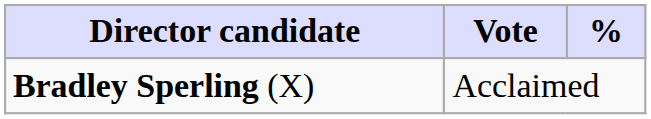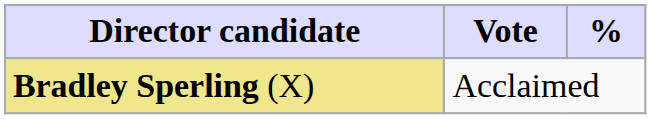Bradley Sperling (X) | Director candidate: no background -> khaki background
